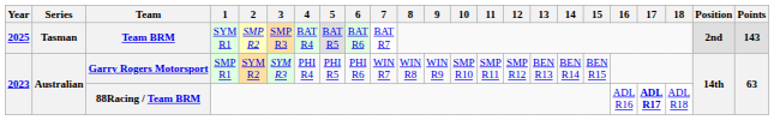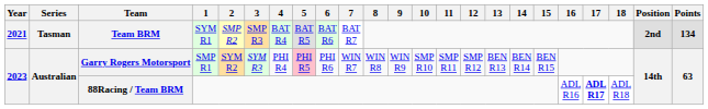Team BRM | Year: 2025 -> 2021
Team BRM | Points: 143 -> 134
Garry Rogers Motorsport | 5: no background -> pink background
